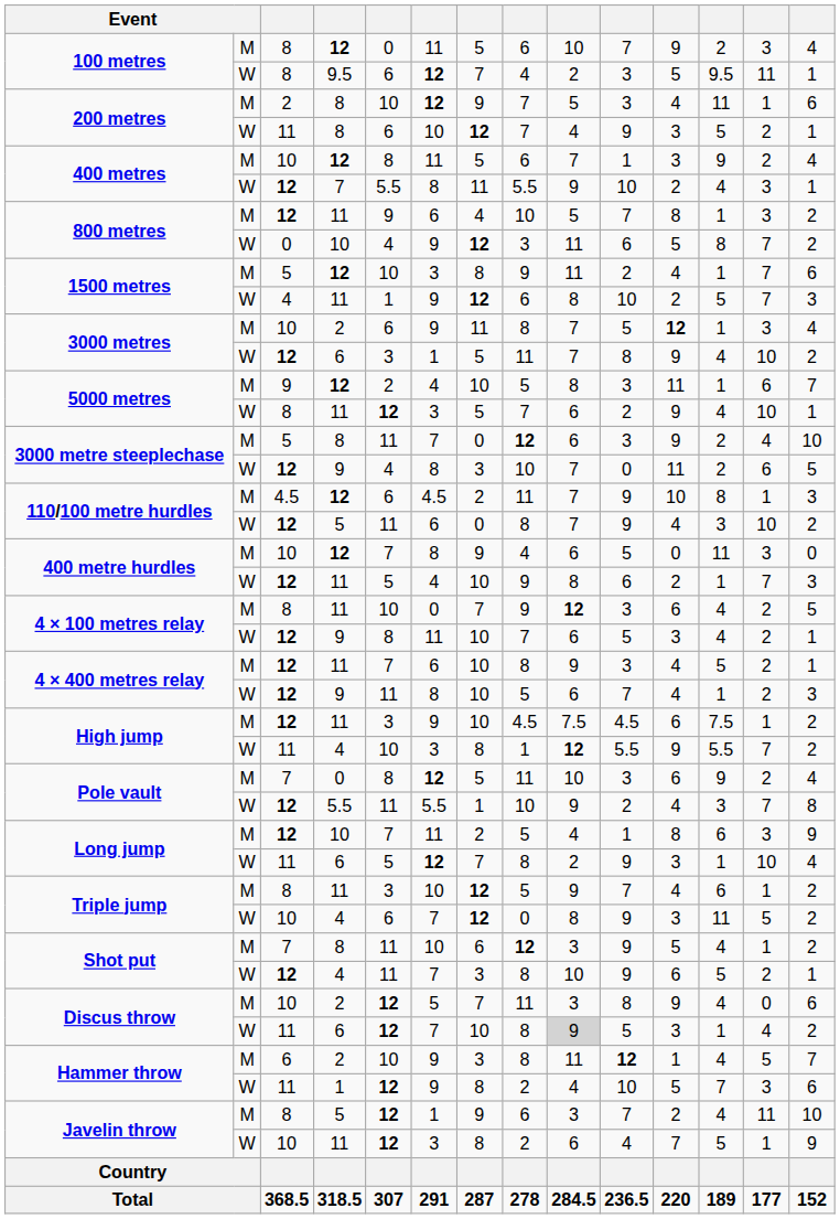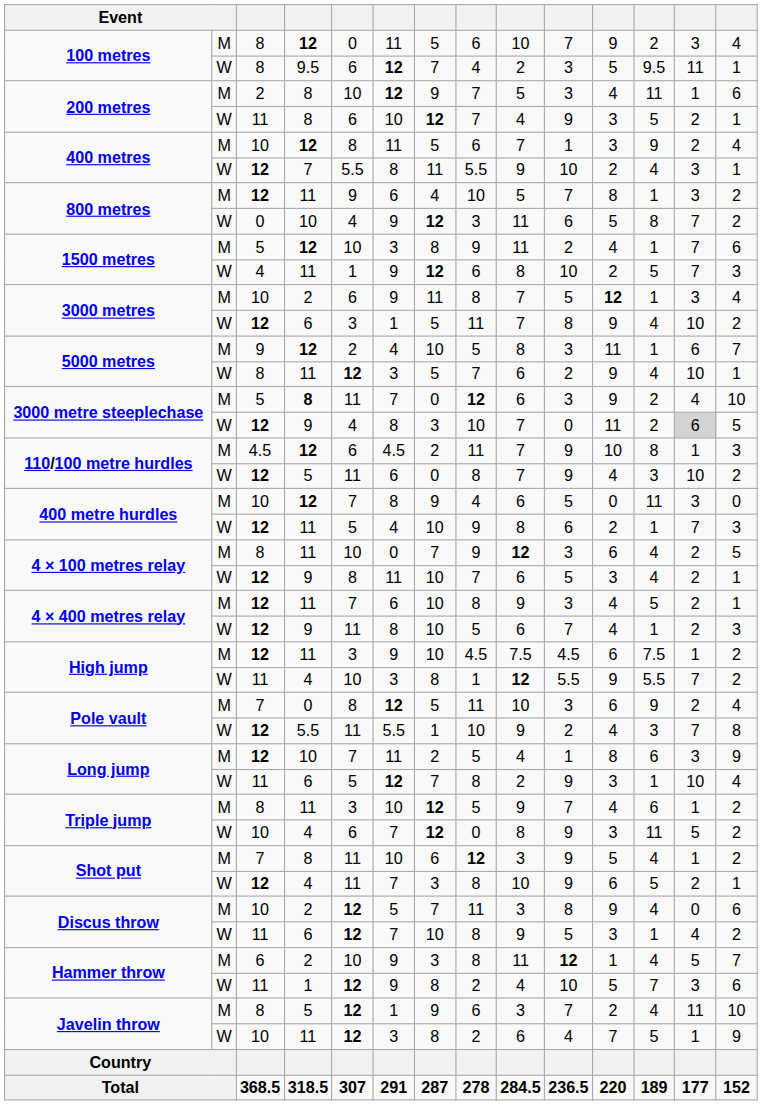3000 metre steeplechase / M | column 4: normal -> bold
3000 metre steeplechase / W | column 13: no background -> lightgrey background
Discus throw / W | column 9: lightgrey background -> no background
